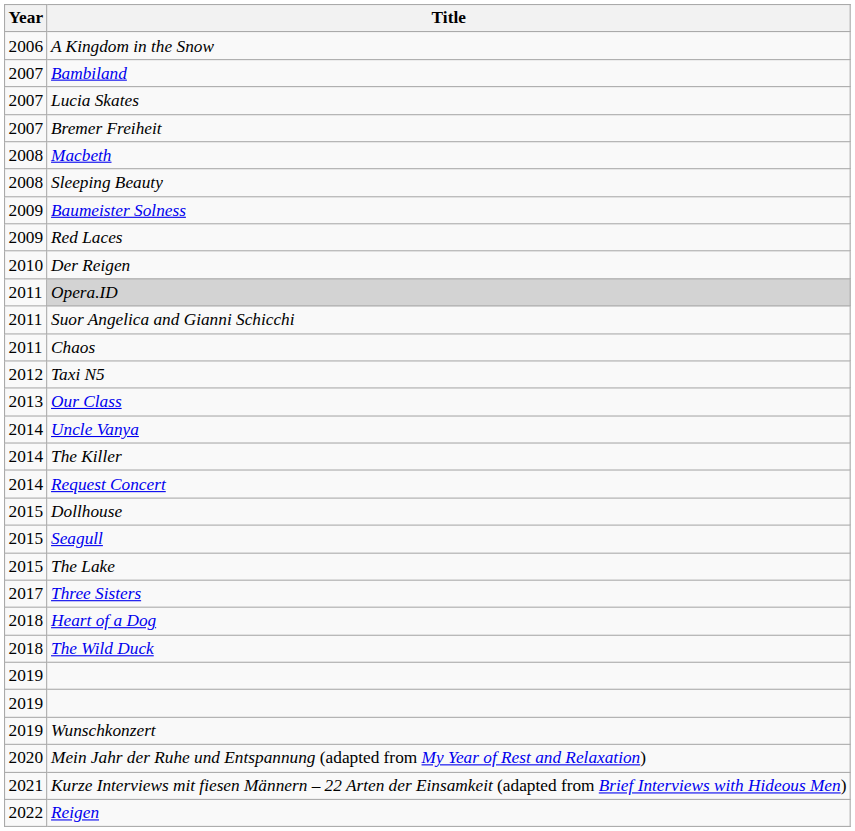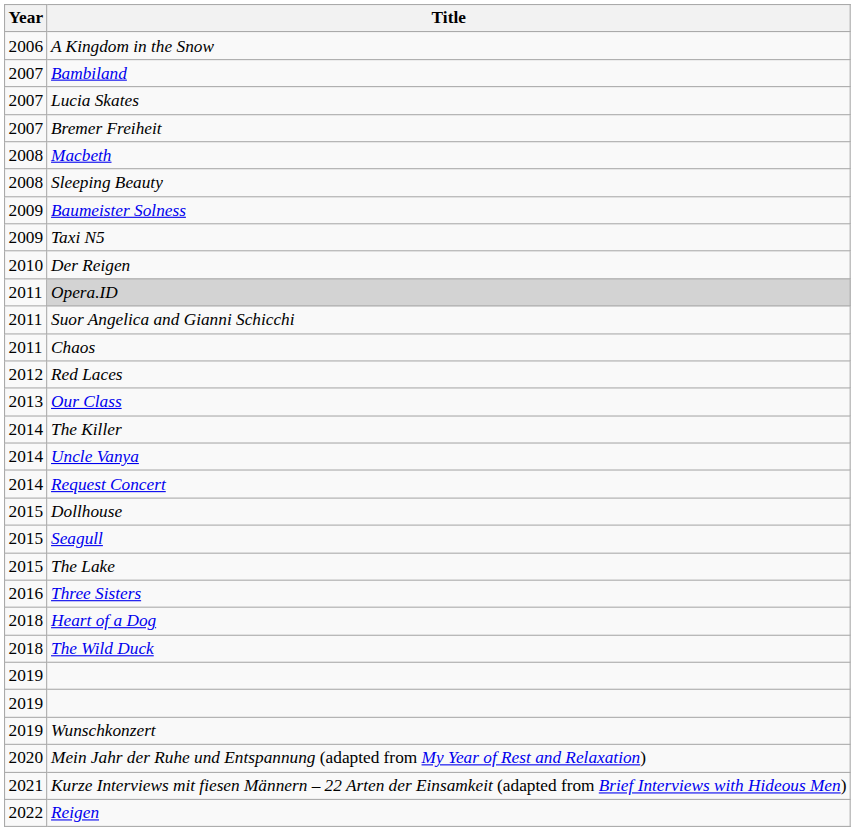row 9 | Title: Red Laces -> Taxi N5
row 14 | Title: Taxi N5 -> Red Laces
row 16 | Title: Uncle Vanya -> The Killer
row 17 | Title: The Killer -> Uncle Vanya
row 22 | Year: 2017 -> 2016
